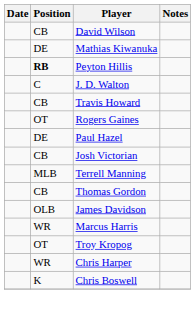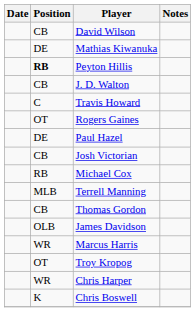J. D. Walton | Position: C -> CB
Travis Howard | Position: CB -> C
+ row: RB | Michael Cox
